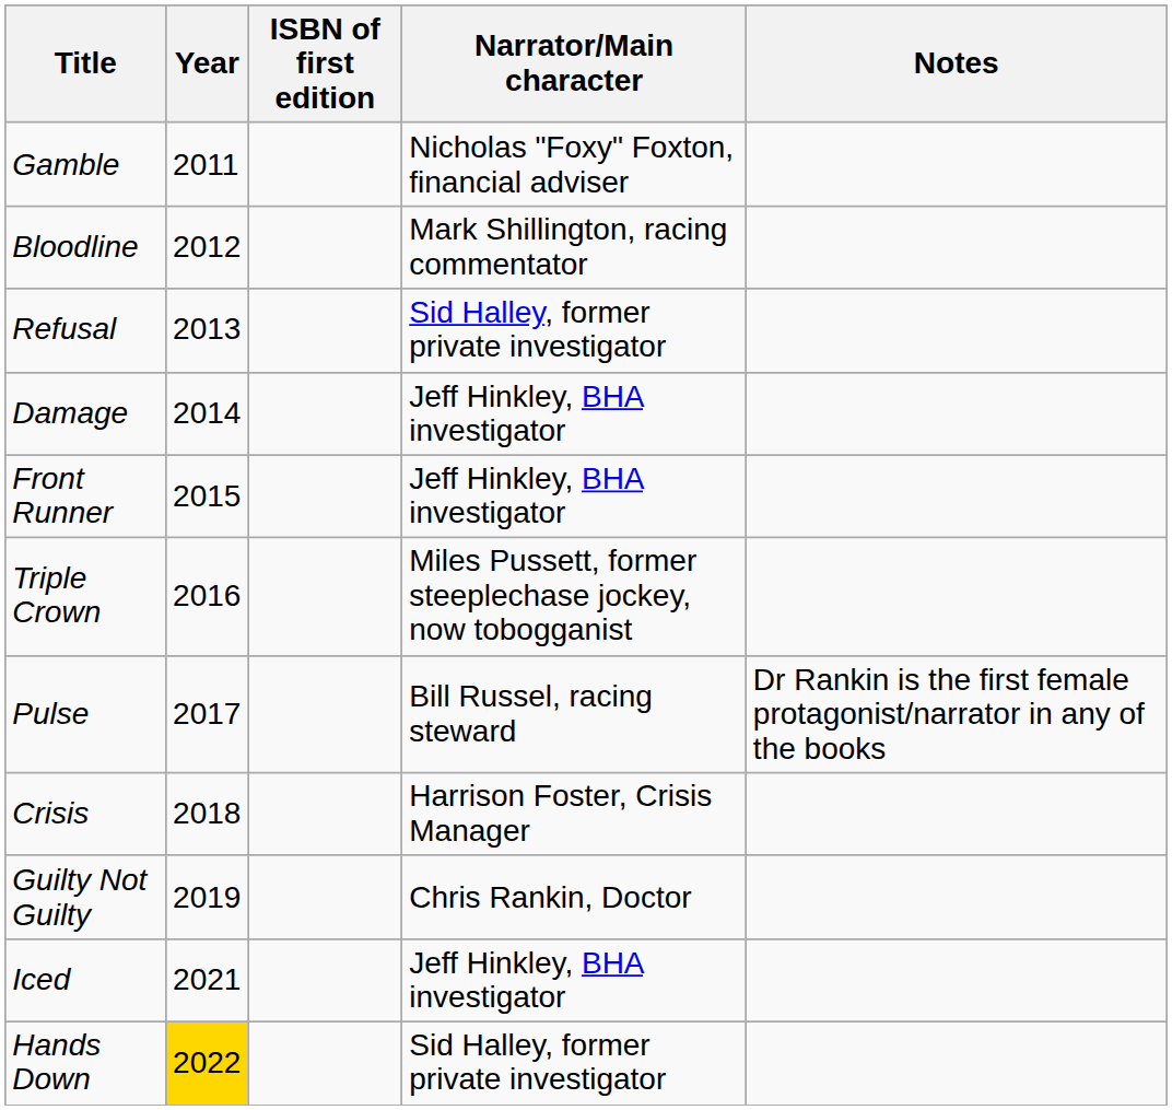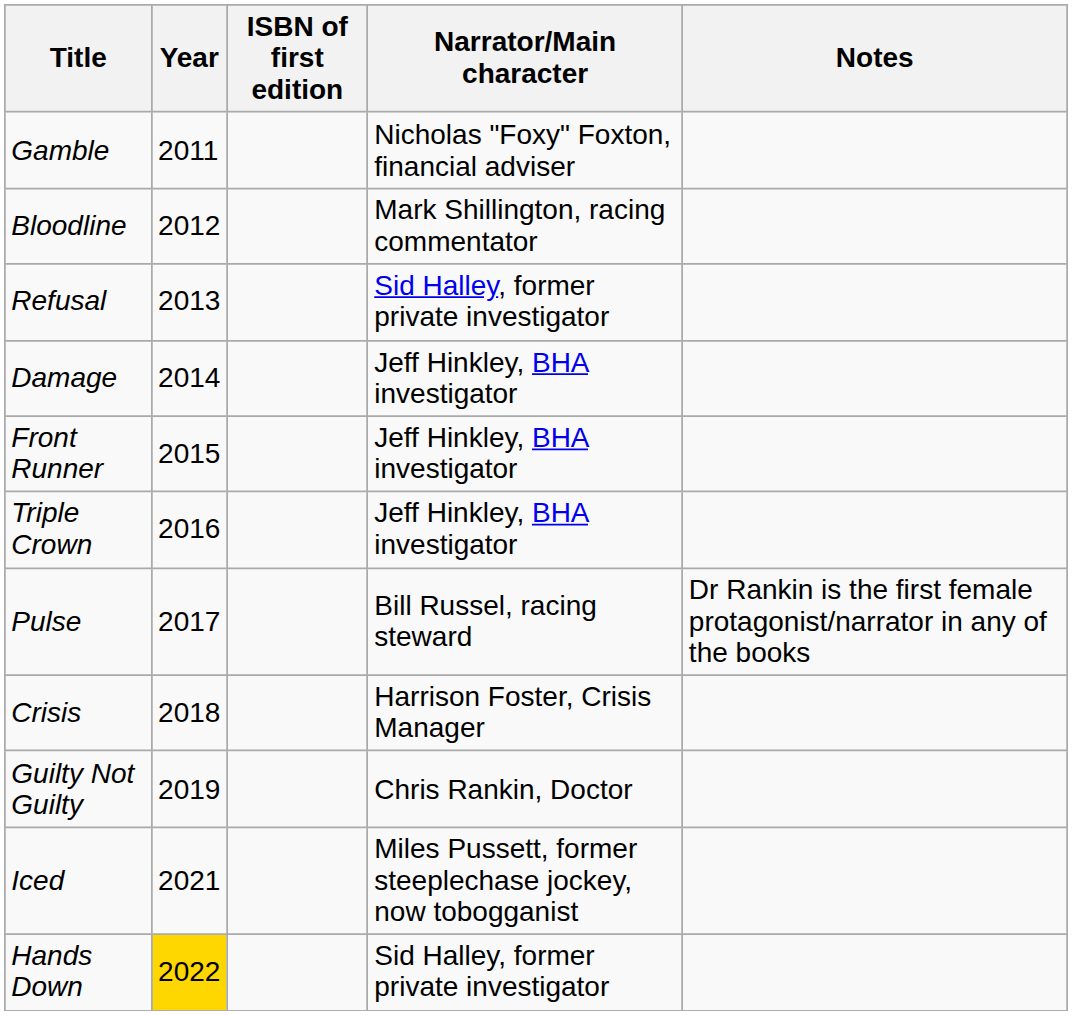Triple Crown | Narrator/Main character: Miles Pussett, former steeplechase jockey, now tobogganist -> Jeff Hinkley, BHA investigator
Iced | Narrator/Main character: Jeff Hinkley, BHA investigator -> Miles Pussett, former steeplechase jockey, now tobogganist
